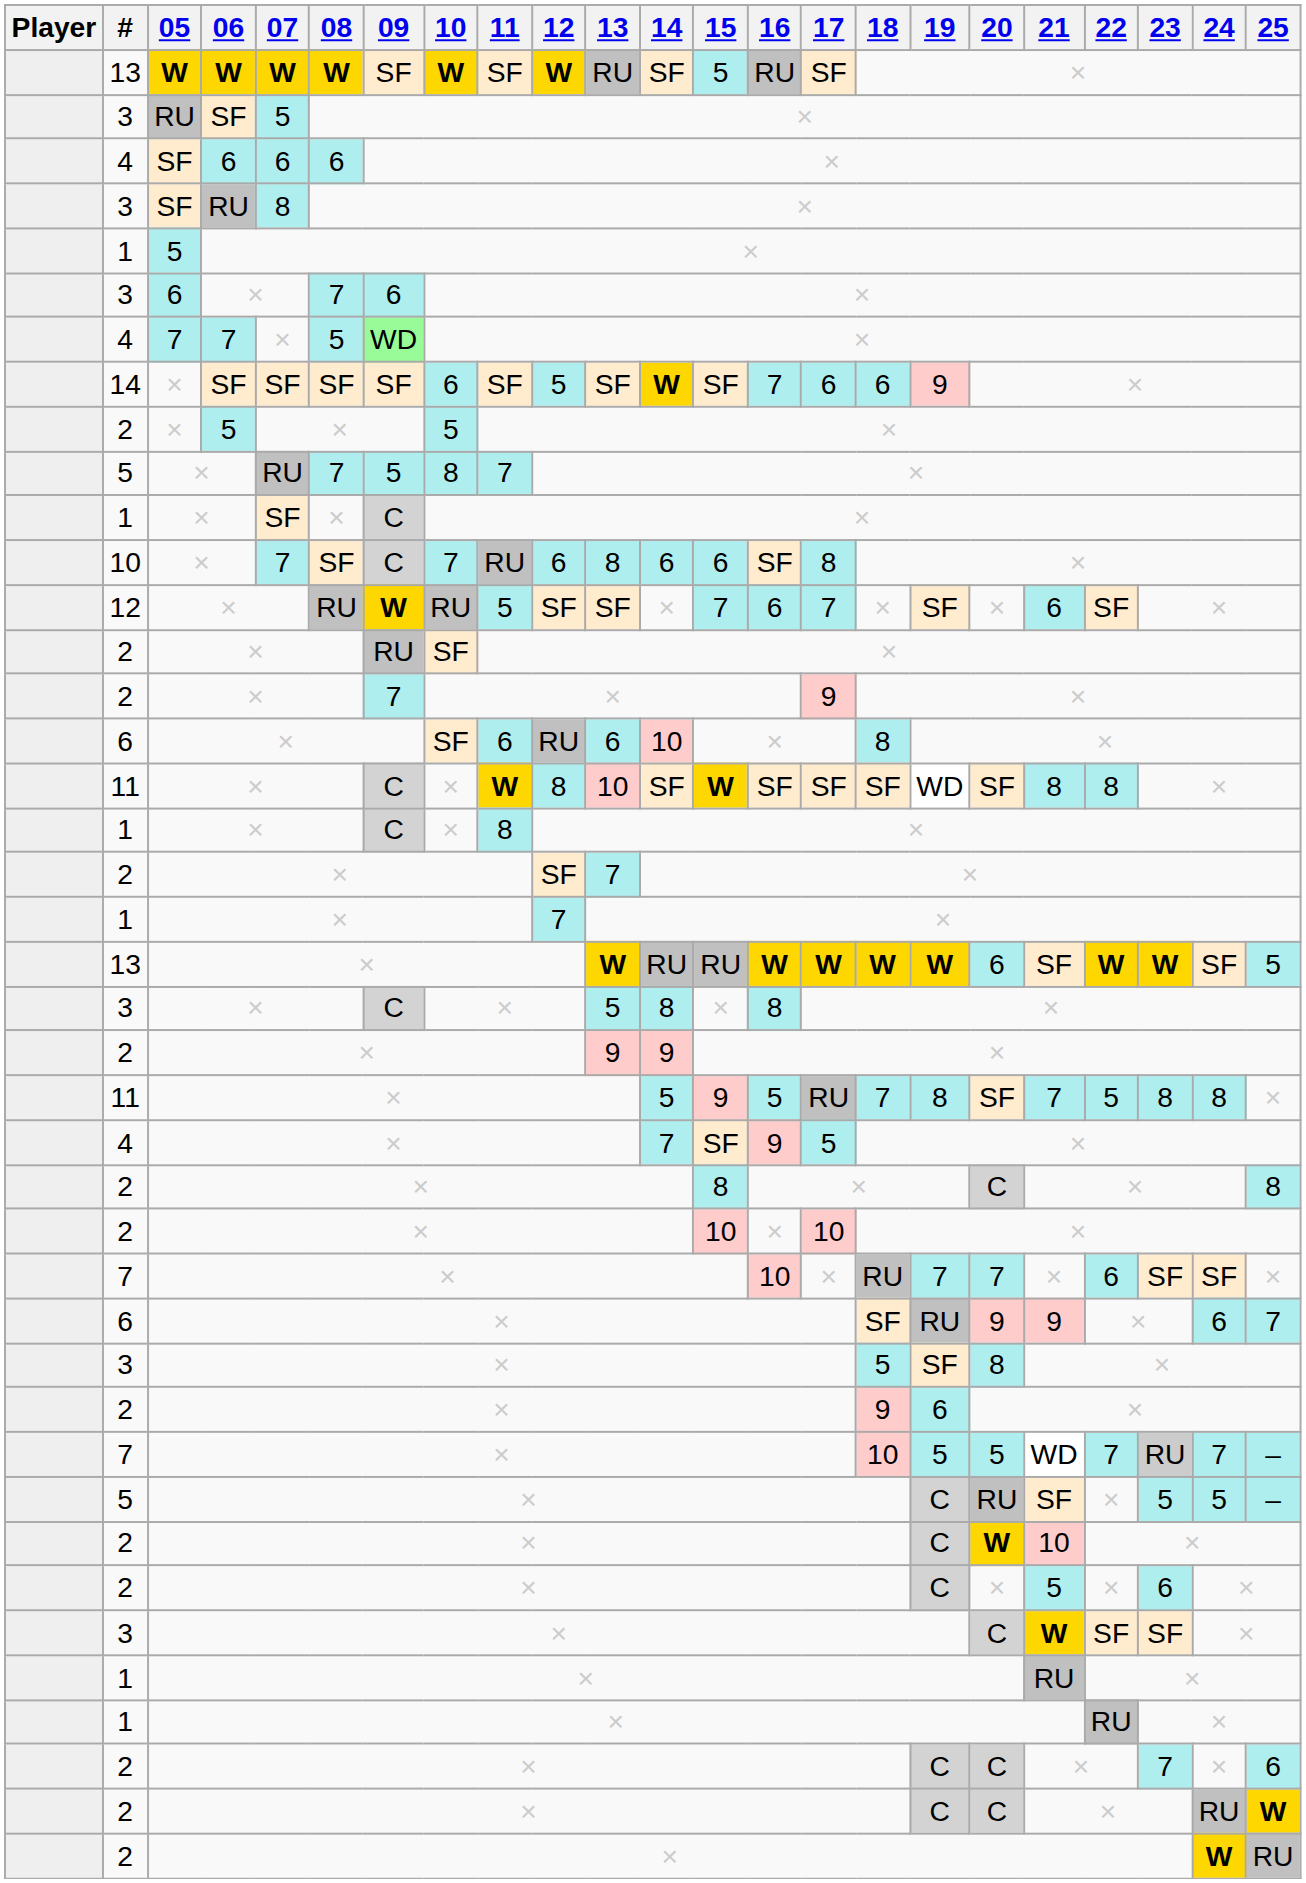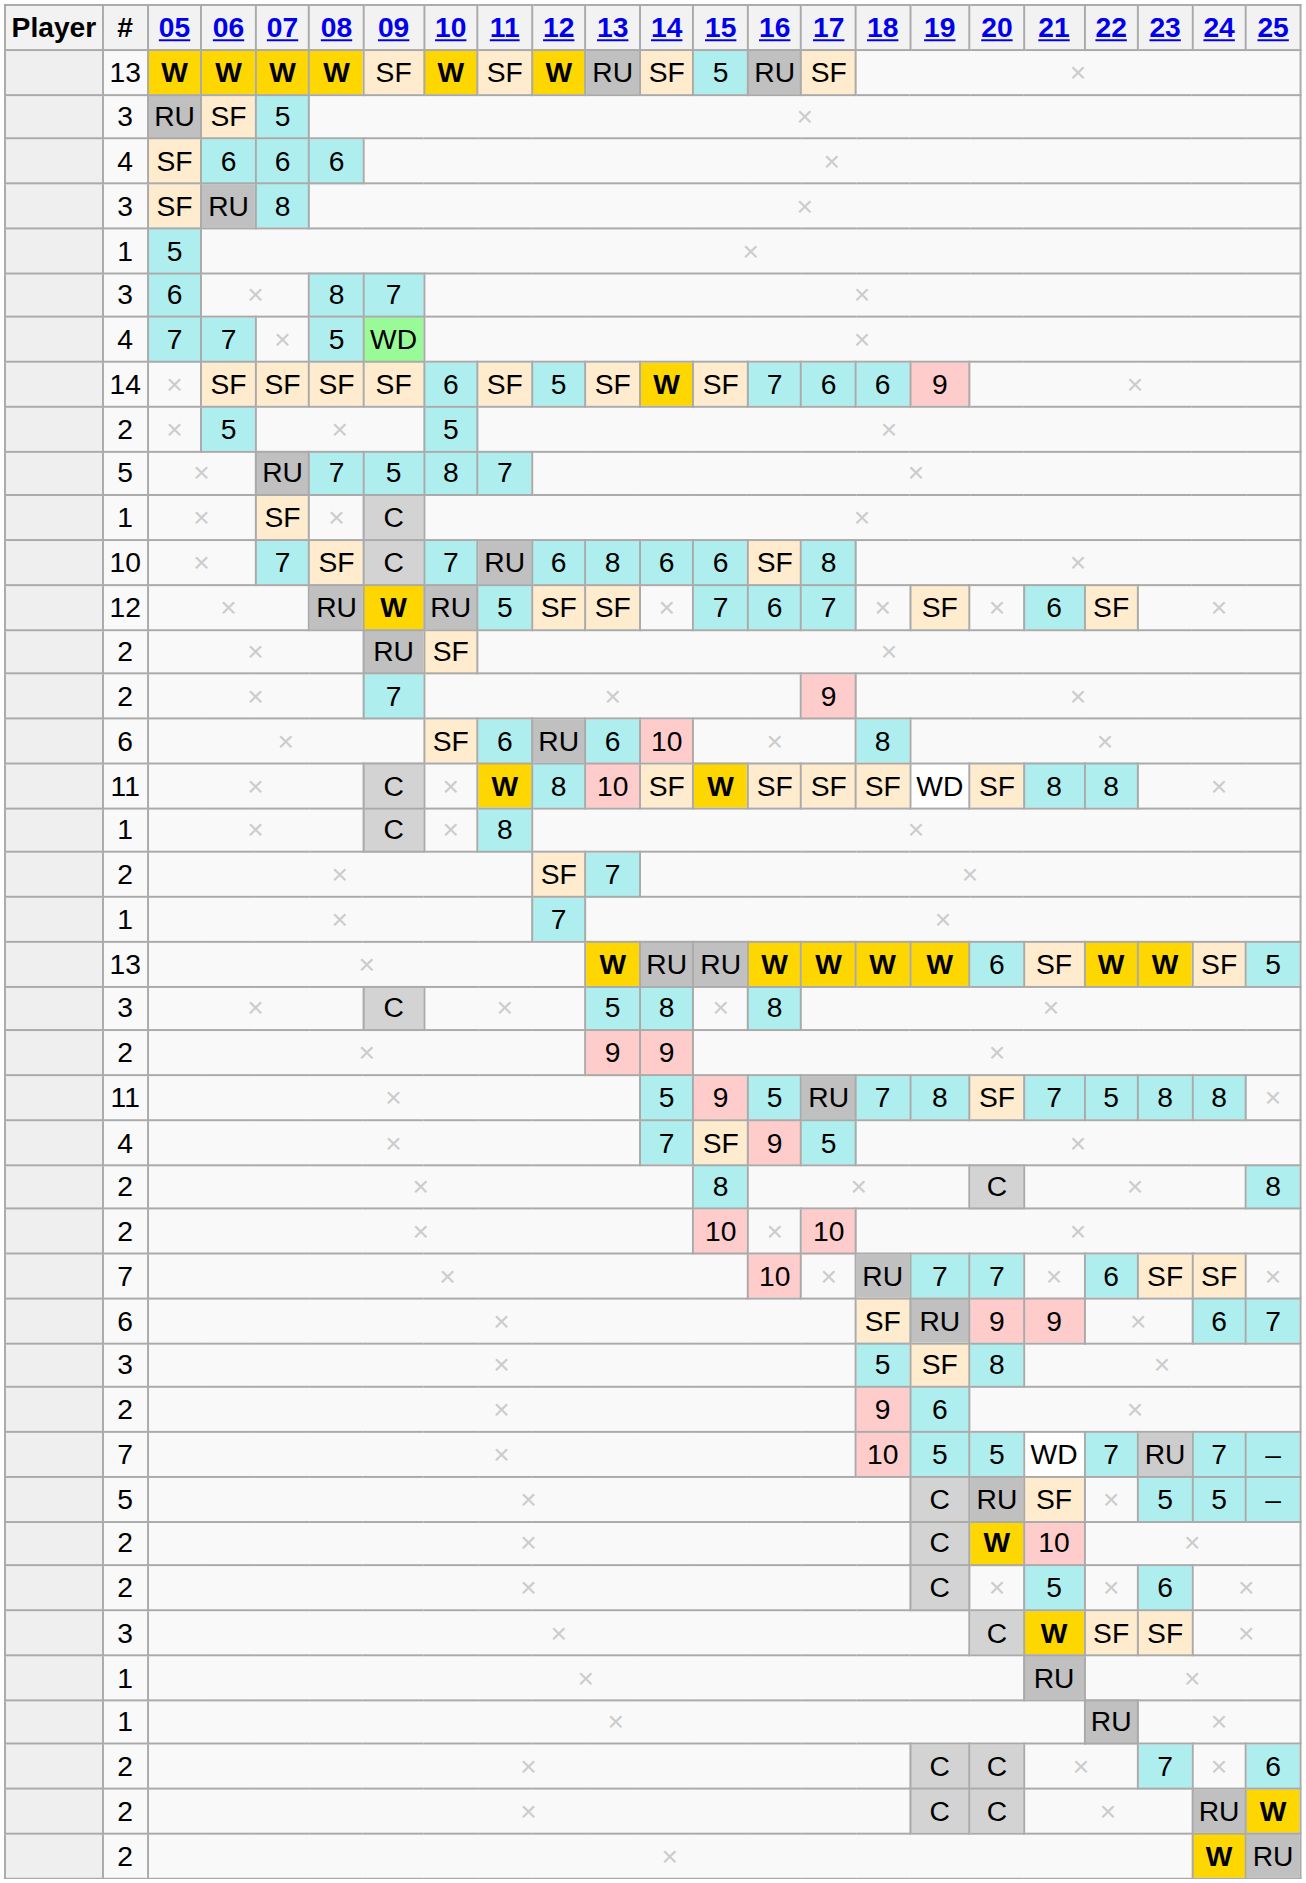3 / 6 | 08: 7 -> 8
3 / 6 | 09: 6 -> 7
